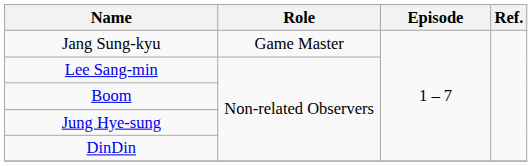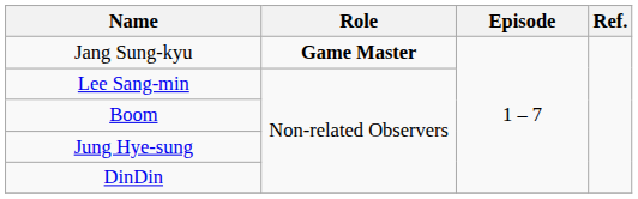Jang Sung-kyu | Role: normal -> bold
